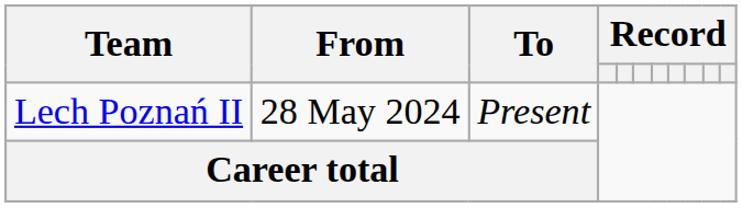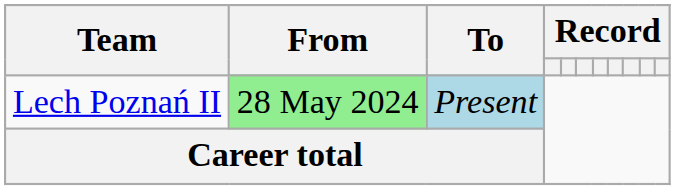Lech Poznań II | From: no background -> lightgreen background
Lech Poznań II | To: no background -> lightblue background
